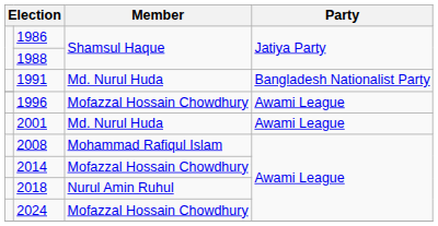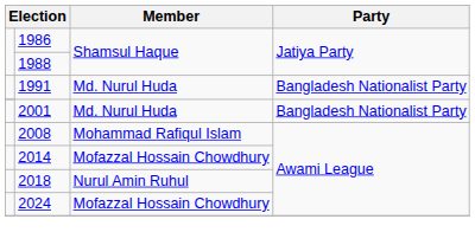- row: 1996 | Mofazzal Hossain Chowdhury | Awami League
2001 | Party: Awami League -> Bangladesh Nationalist Party
